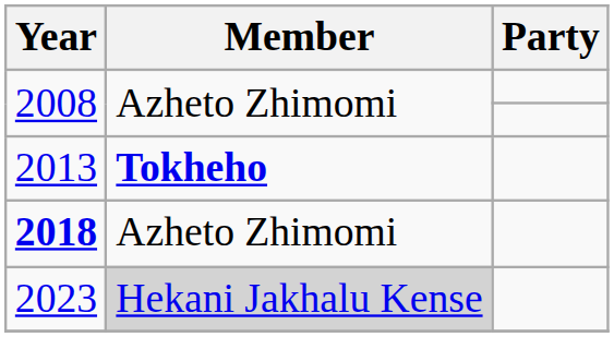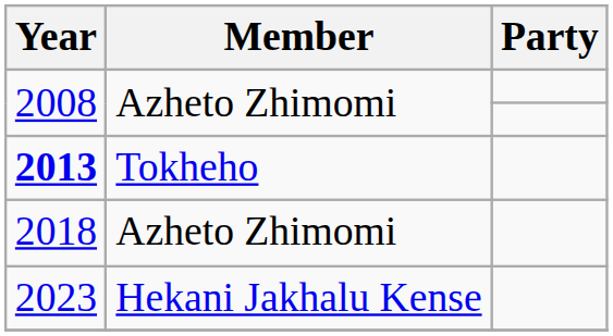2013 | Year: normal -> bold
2013 | Member: bold -> normal
2018 | Year: bold -> normal
2023 | Member: lightgrey background -> no background
